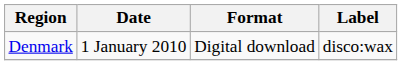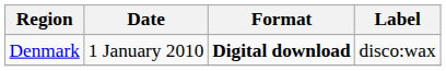Denmark | Format: normal -> bold
